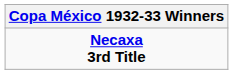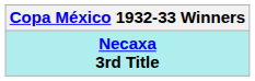row 2 | column 1: no background -> paleturquoise background
